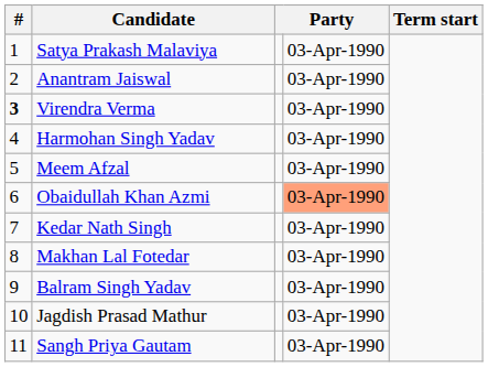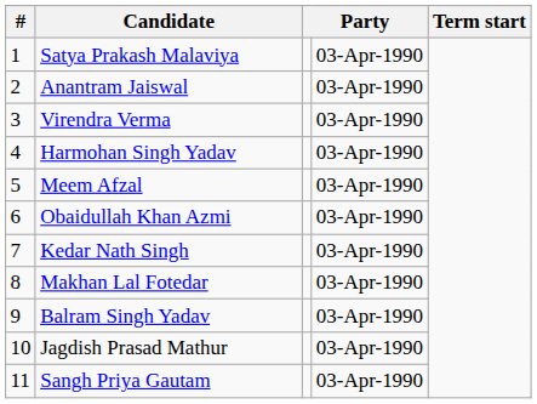Virendra Verma | #: bold -> normal
Obaidullah Khan Azmi | column 4: lightsalmon background -> no background
